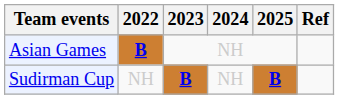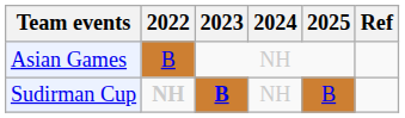Asian Games | 2022: bold -> normal
Sudirman Cup | 2022: normal -> bold
Sudirman Cup | 2025: bold -> normal
